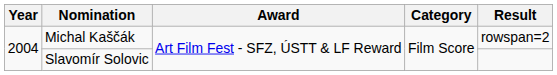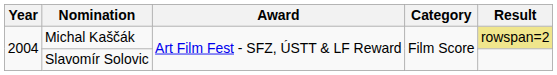Michal Kaščák | Result: no background -> khaki background
